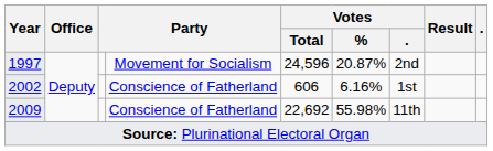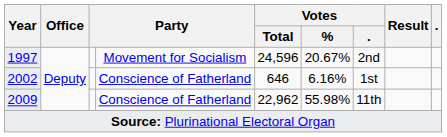1997 | Votes / %: 20.87% -> 20.67%
2002 | Votes / Total: 606 -> 646
2009 | Votes / Total: 22,692 -> 22,962
